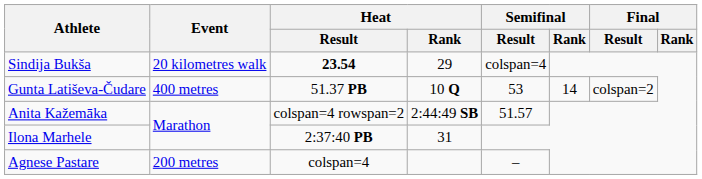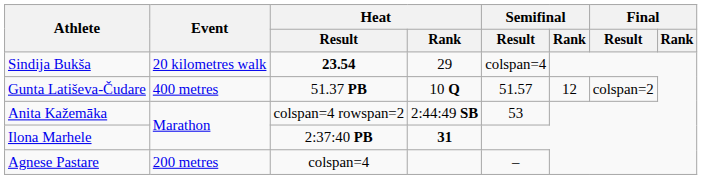Gunta Latiševa-Čudare | Semifinal / Result: 53 -> 51.57
Gunta Latiševa-Čudare | Semifinal / Rank: 14 -> 12
Anita Kažemāka | Semifinal / Result: 51.57 -> 53
Ilona Marhele | Heat / Rank: normal -> bold
